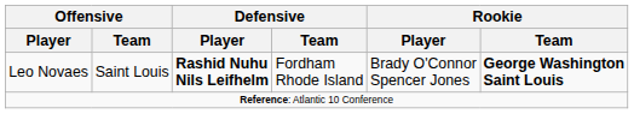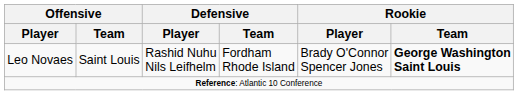Leo Novaes | Defensive / Player: bold -> normal
